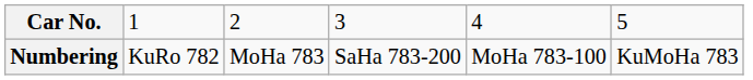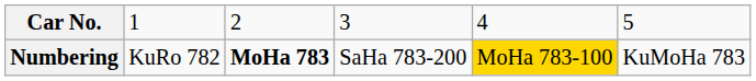Numbering | column 3: normal -> bold
Numbering | column 5: no background -> gold background
